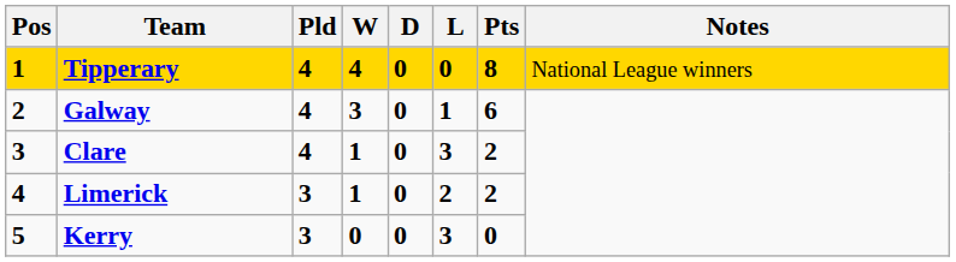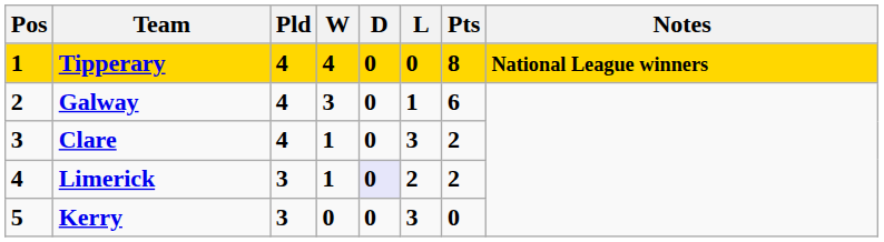Tipperary | Notes: normal -> bold
Limerick | D: no background -> lavender background
